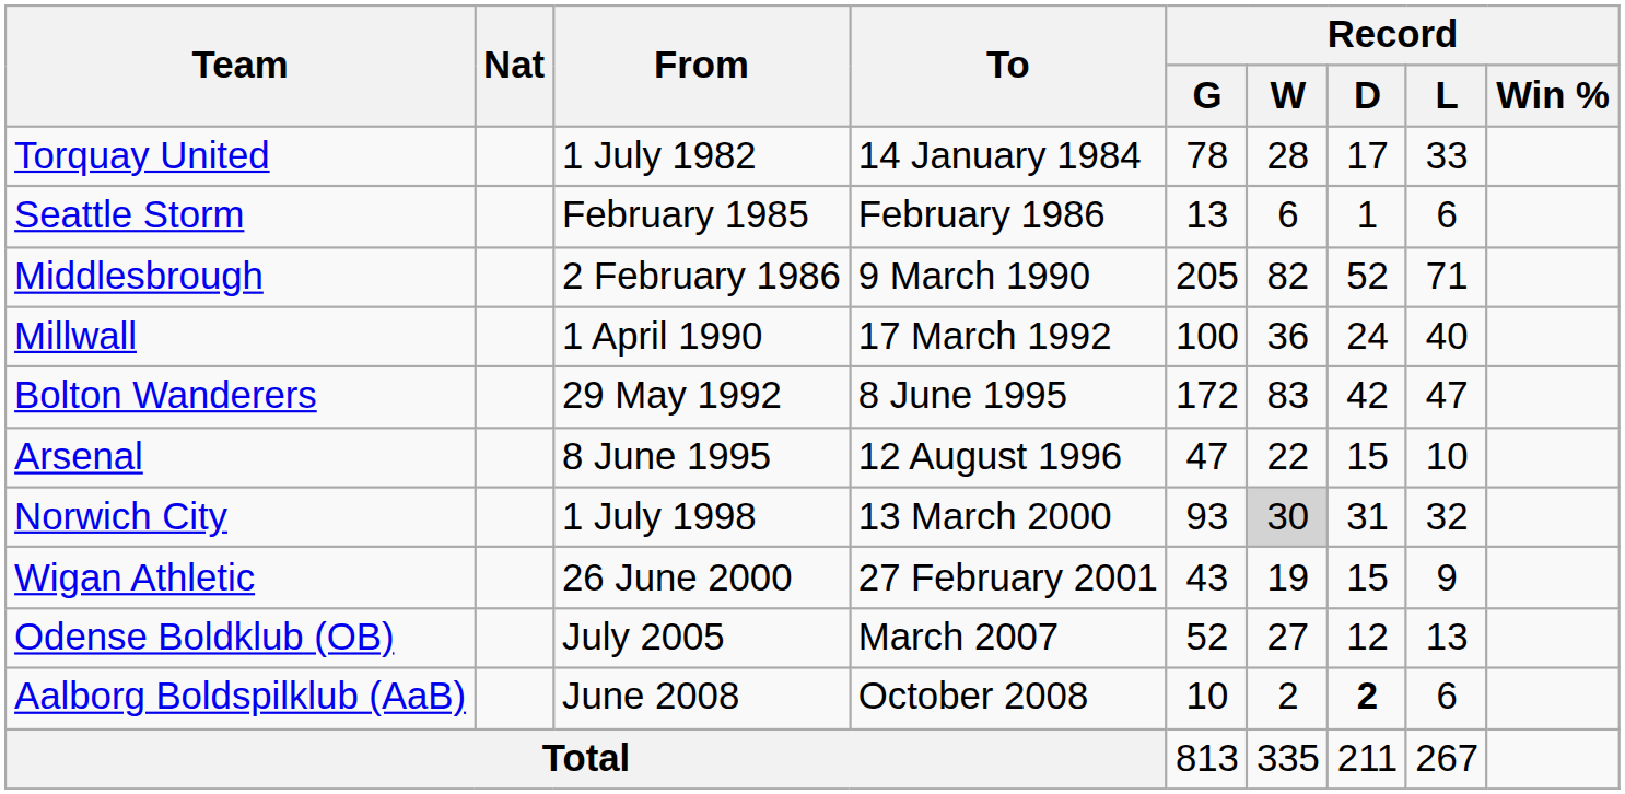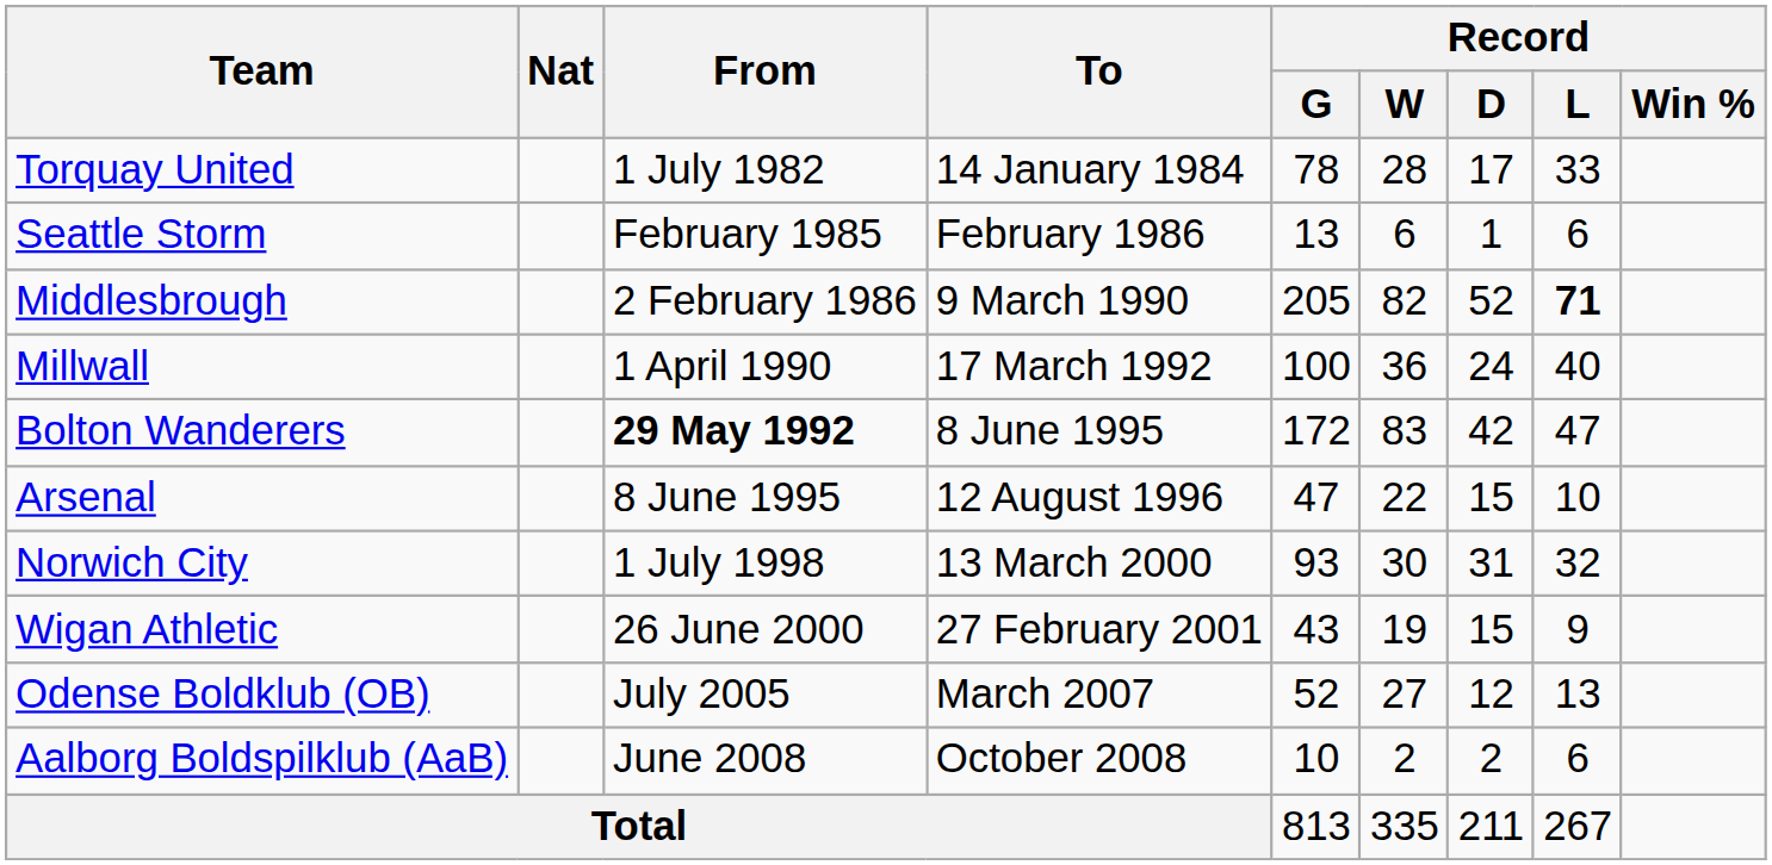Middlesbrough | Record / L: normal -> bold
Bolton Wanderers | From: normal -> bold
Norwich City | Record / W: lightgrey background -> no background
Aalborg Boldspilklub (AaB) | Record / D: bold -> normal
